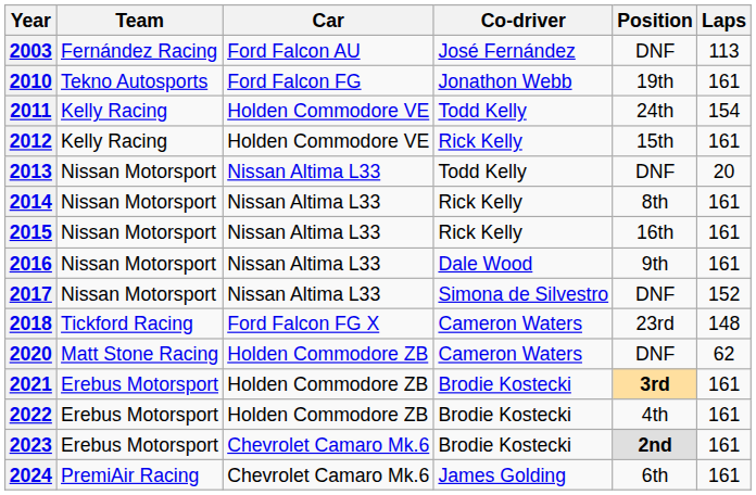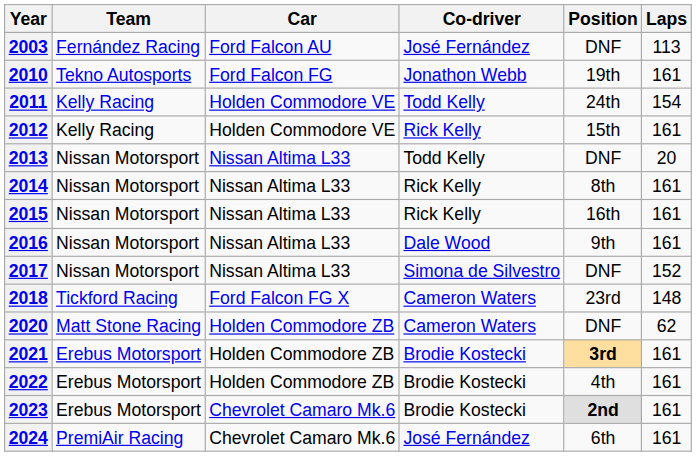2024 | Co-driver: James Golding -> José Fernández
